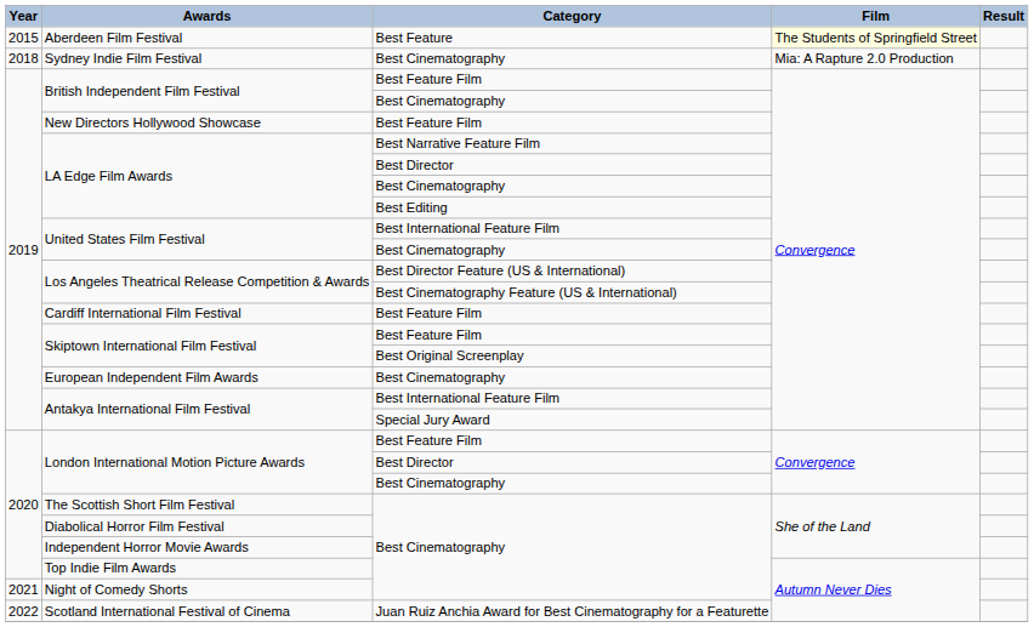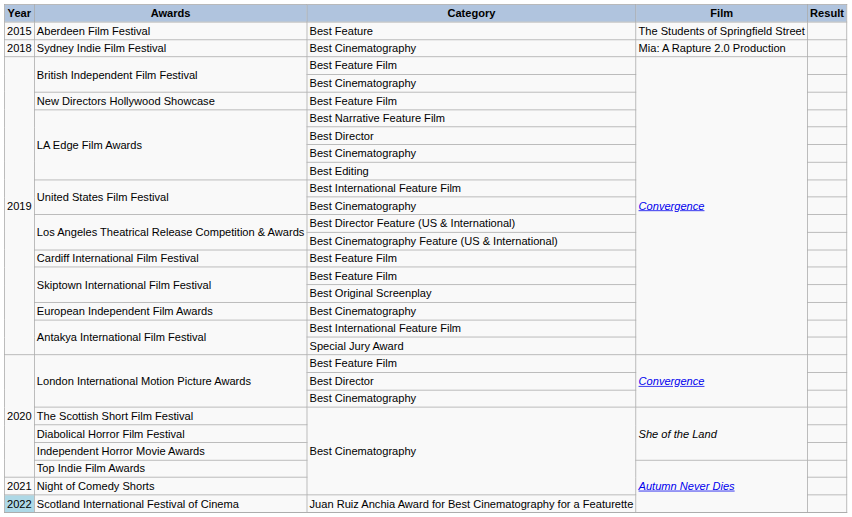Aberdeen Film Festival | Film: lightyellow background -> no background
Scotland International Festival of Cinema | Year: no background -> lightblue background
